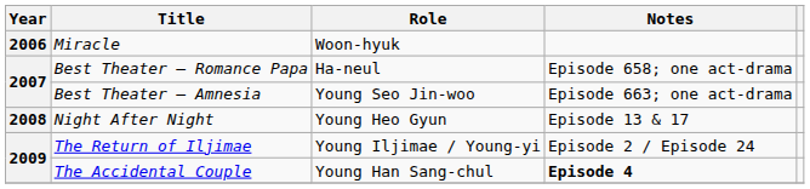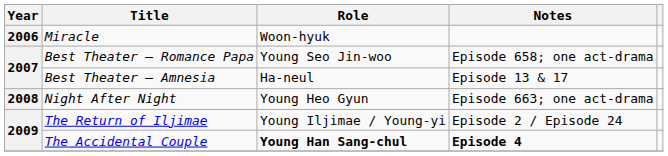Best Theater – Romance Papa | Role: Ha-neul -> Young Seo Jin-woo
Best Theater – Amnesia | Role: Young Seo Jin-woo -> Ha-neul
Best Theater – Amnesia | Notes: Episode 663; one act-drama -> Episode 13 & 17
Night After Night | Notes: Episode 13 & 17 -> Episode 663; one act-drama
The Accidental Couple | Role: normal -> bold
